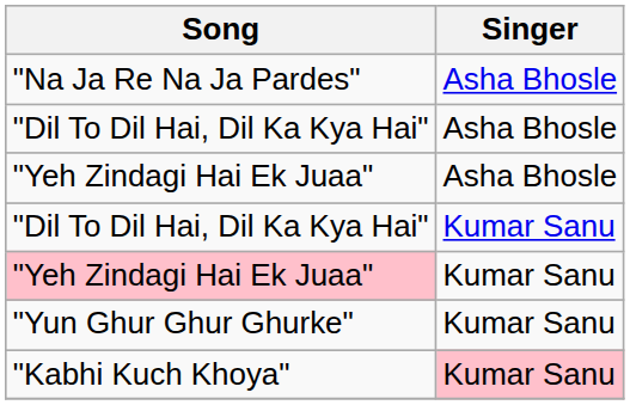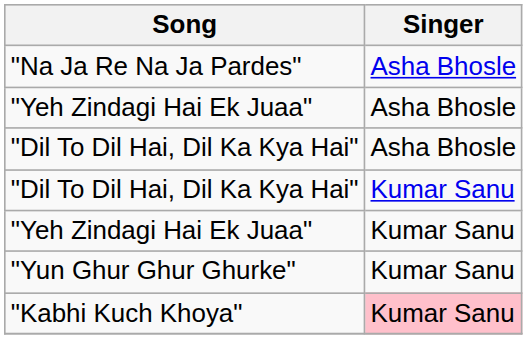row 3 | Song: "Dil To Dil Hai, Dil Ka Kya Hai" -> "Yeh Zindagi Hai Ek Juaa"
row 4 | Song: "Yeh Zindagi Hai Ek Juaa" -> "Dil To Dil Hai, Dil Ka Kya Hai"
row 6 | Song: pink background -> no background
